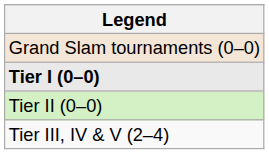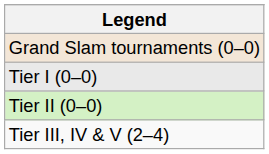row 3 | column 1: bold -> normal
